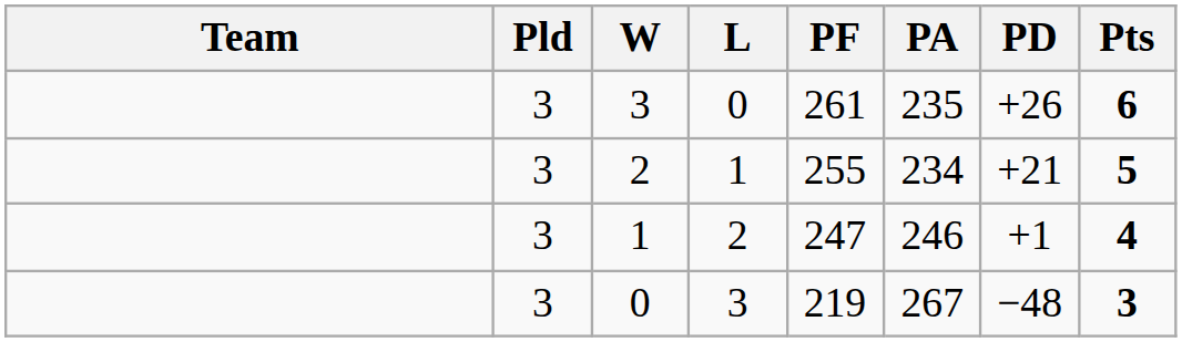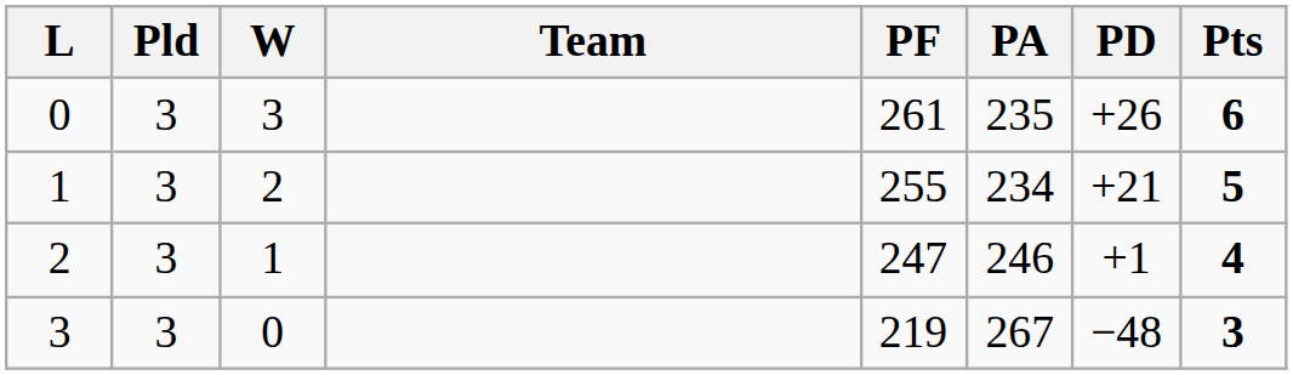columns swapped: Team <-> L
